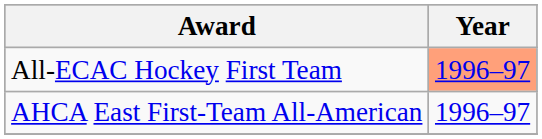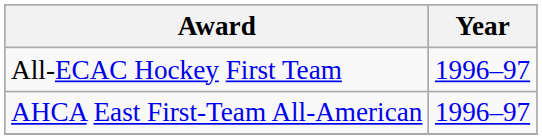row 2 | Year: lightsalmon background -> no background
